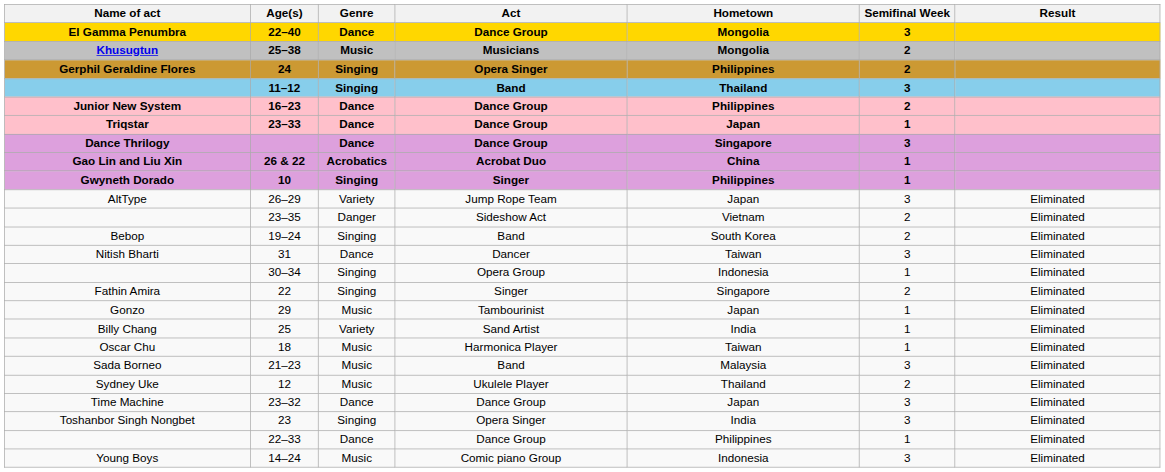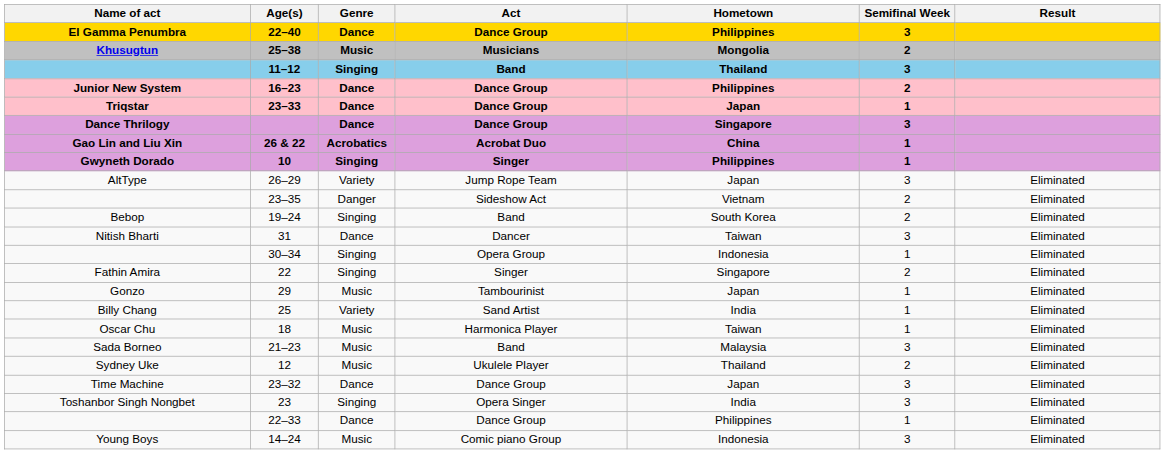22–40 | Hometown: Mongolia -> Philippines
- row: Gerphil Geraldine Flores | 24 | Singing | Opera Singer | Philippines | 2
